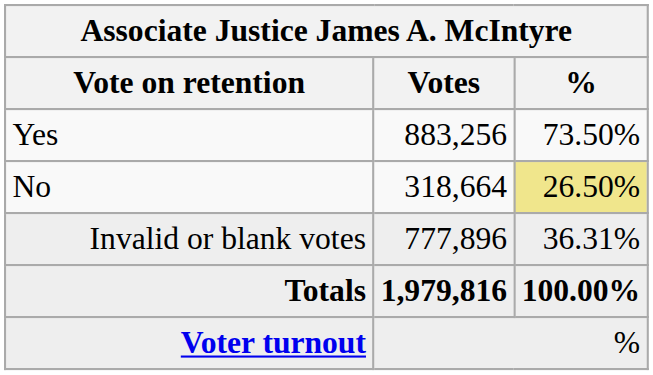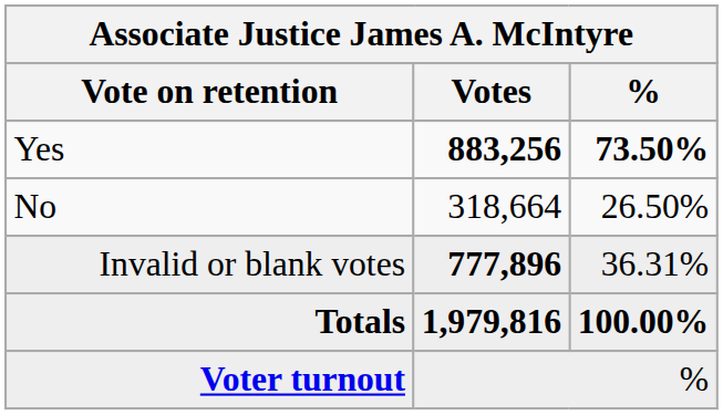Yes | Votes: normal -> bold
Yes | %: normal -> bold
No | %: khaki background -> no background
Invalid or blank votes | Votes: normal -> bold
